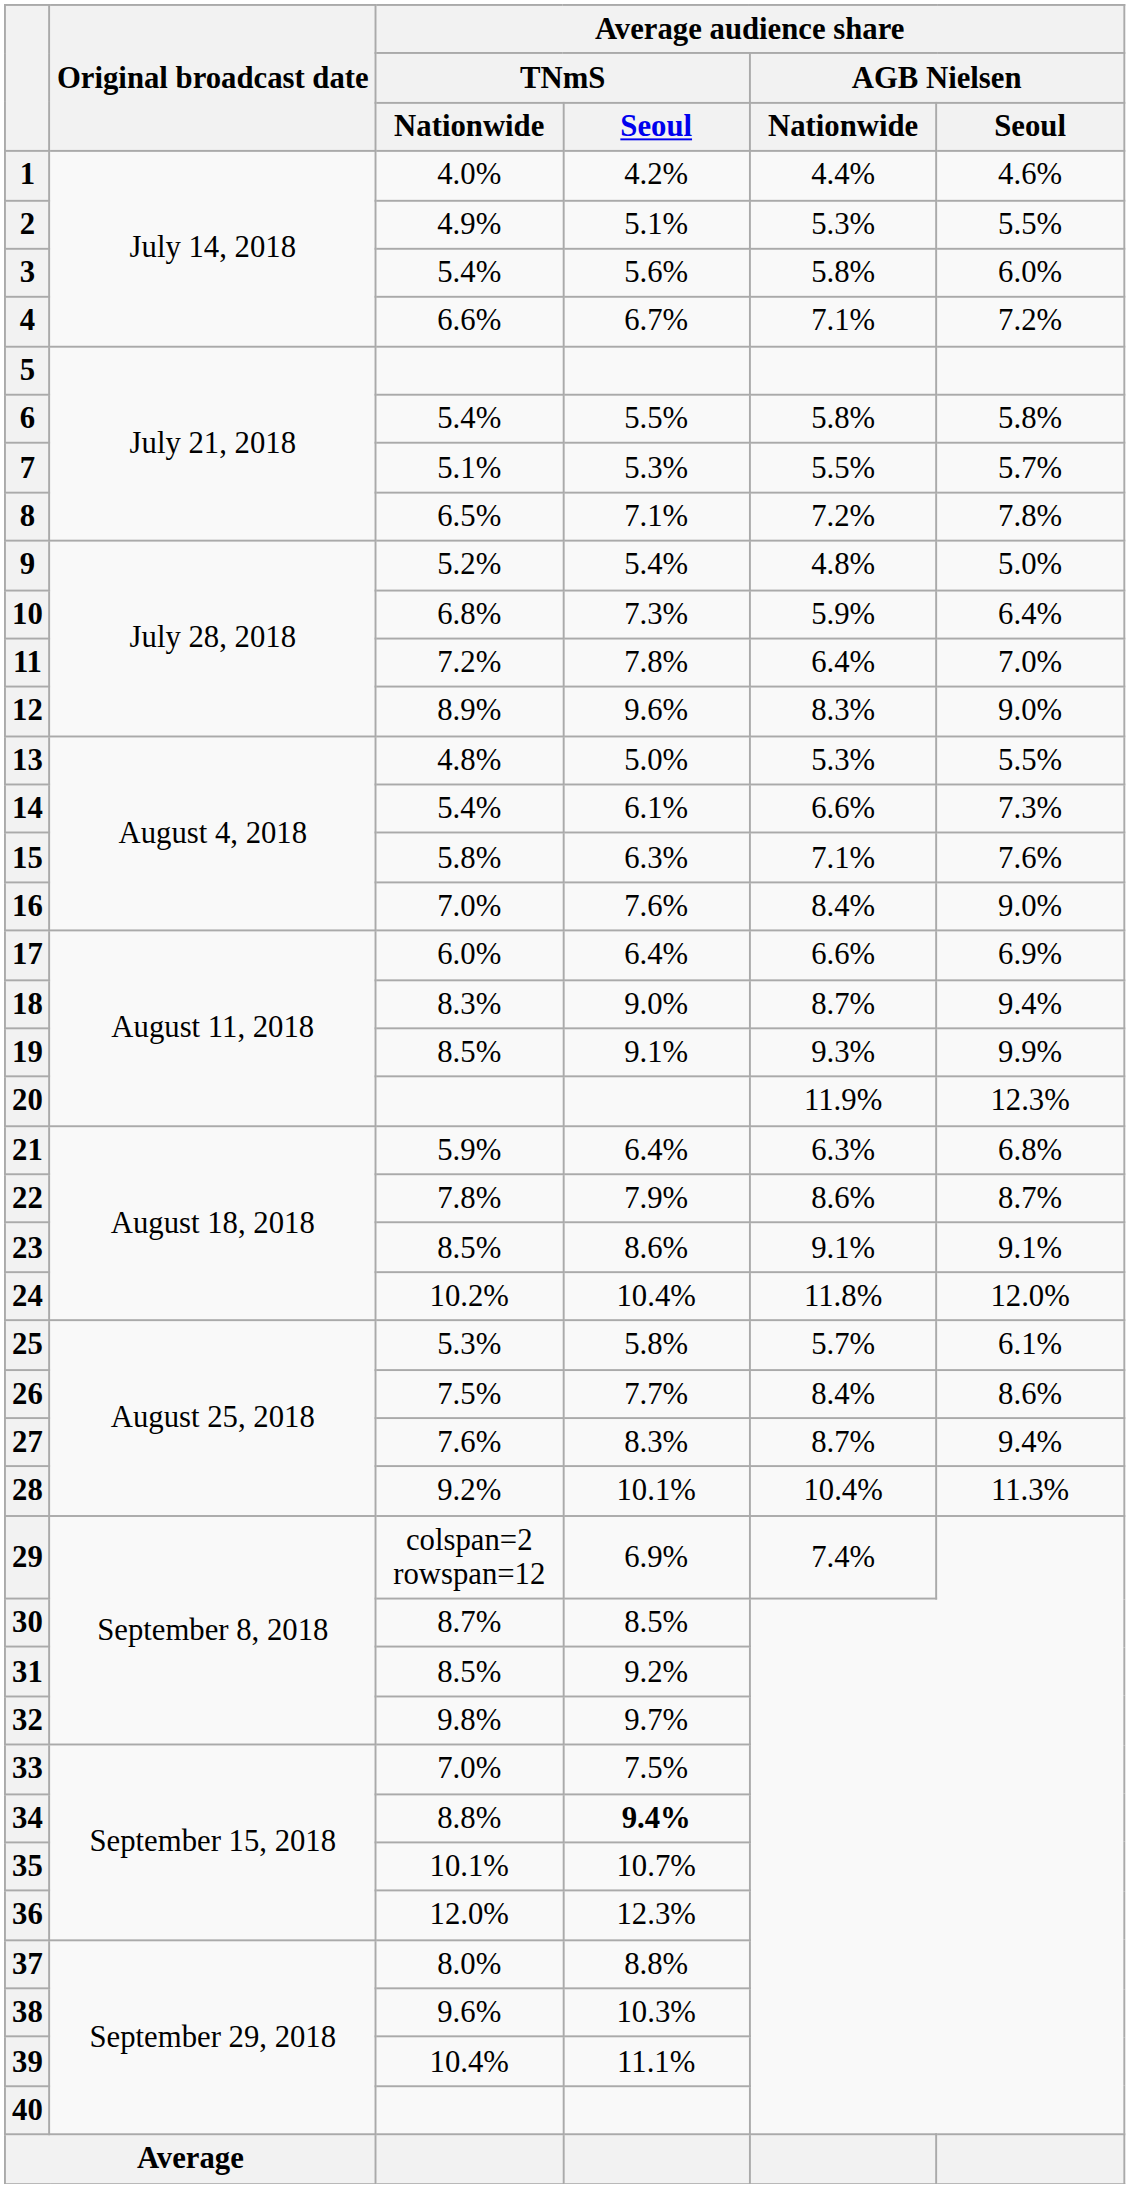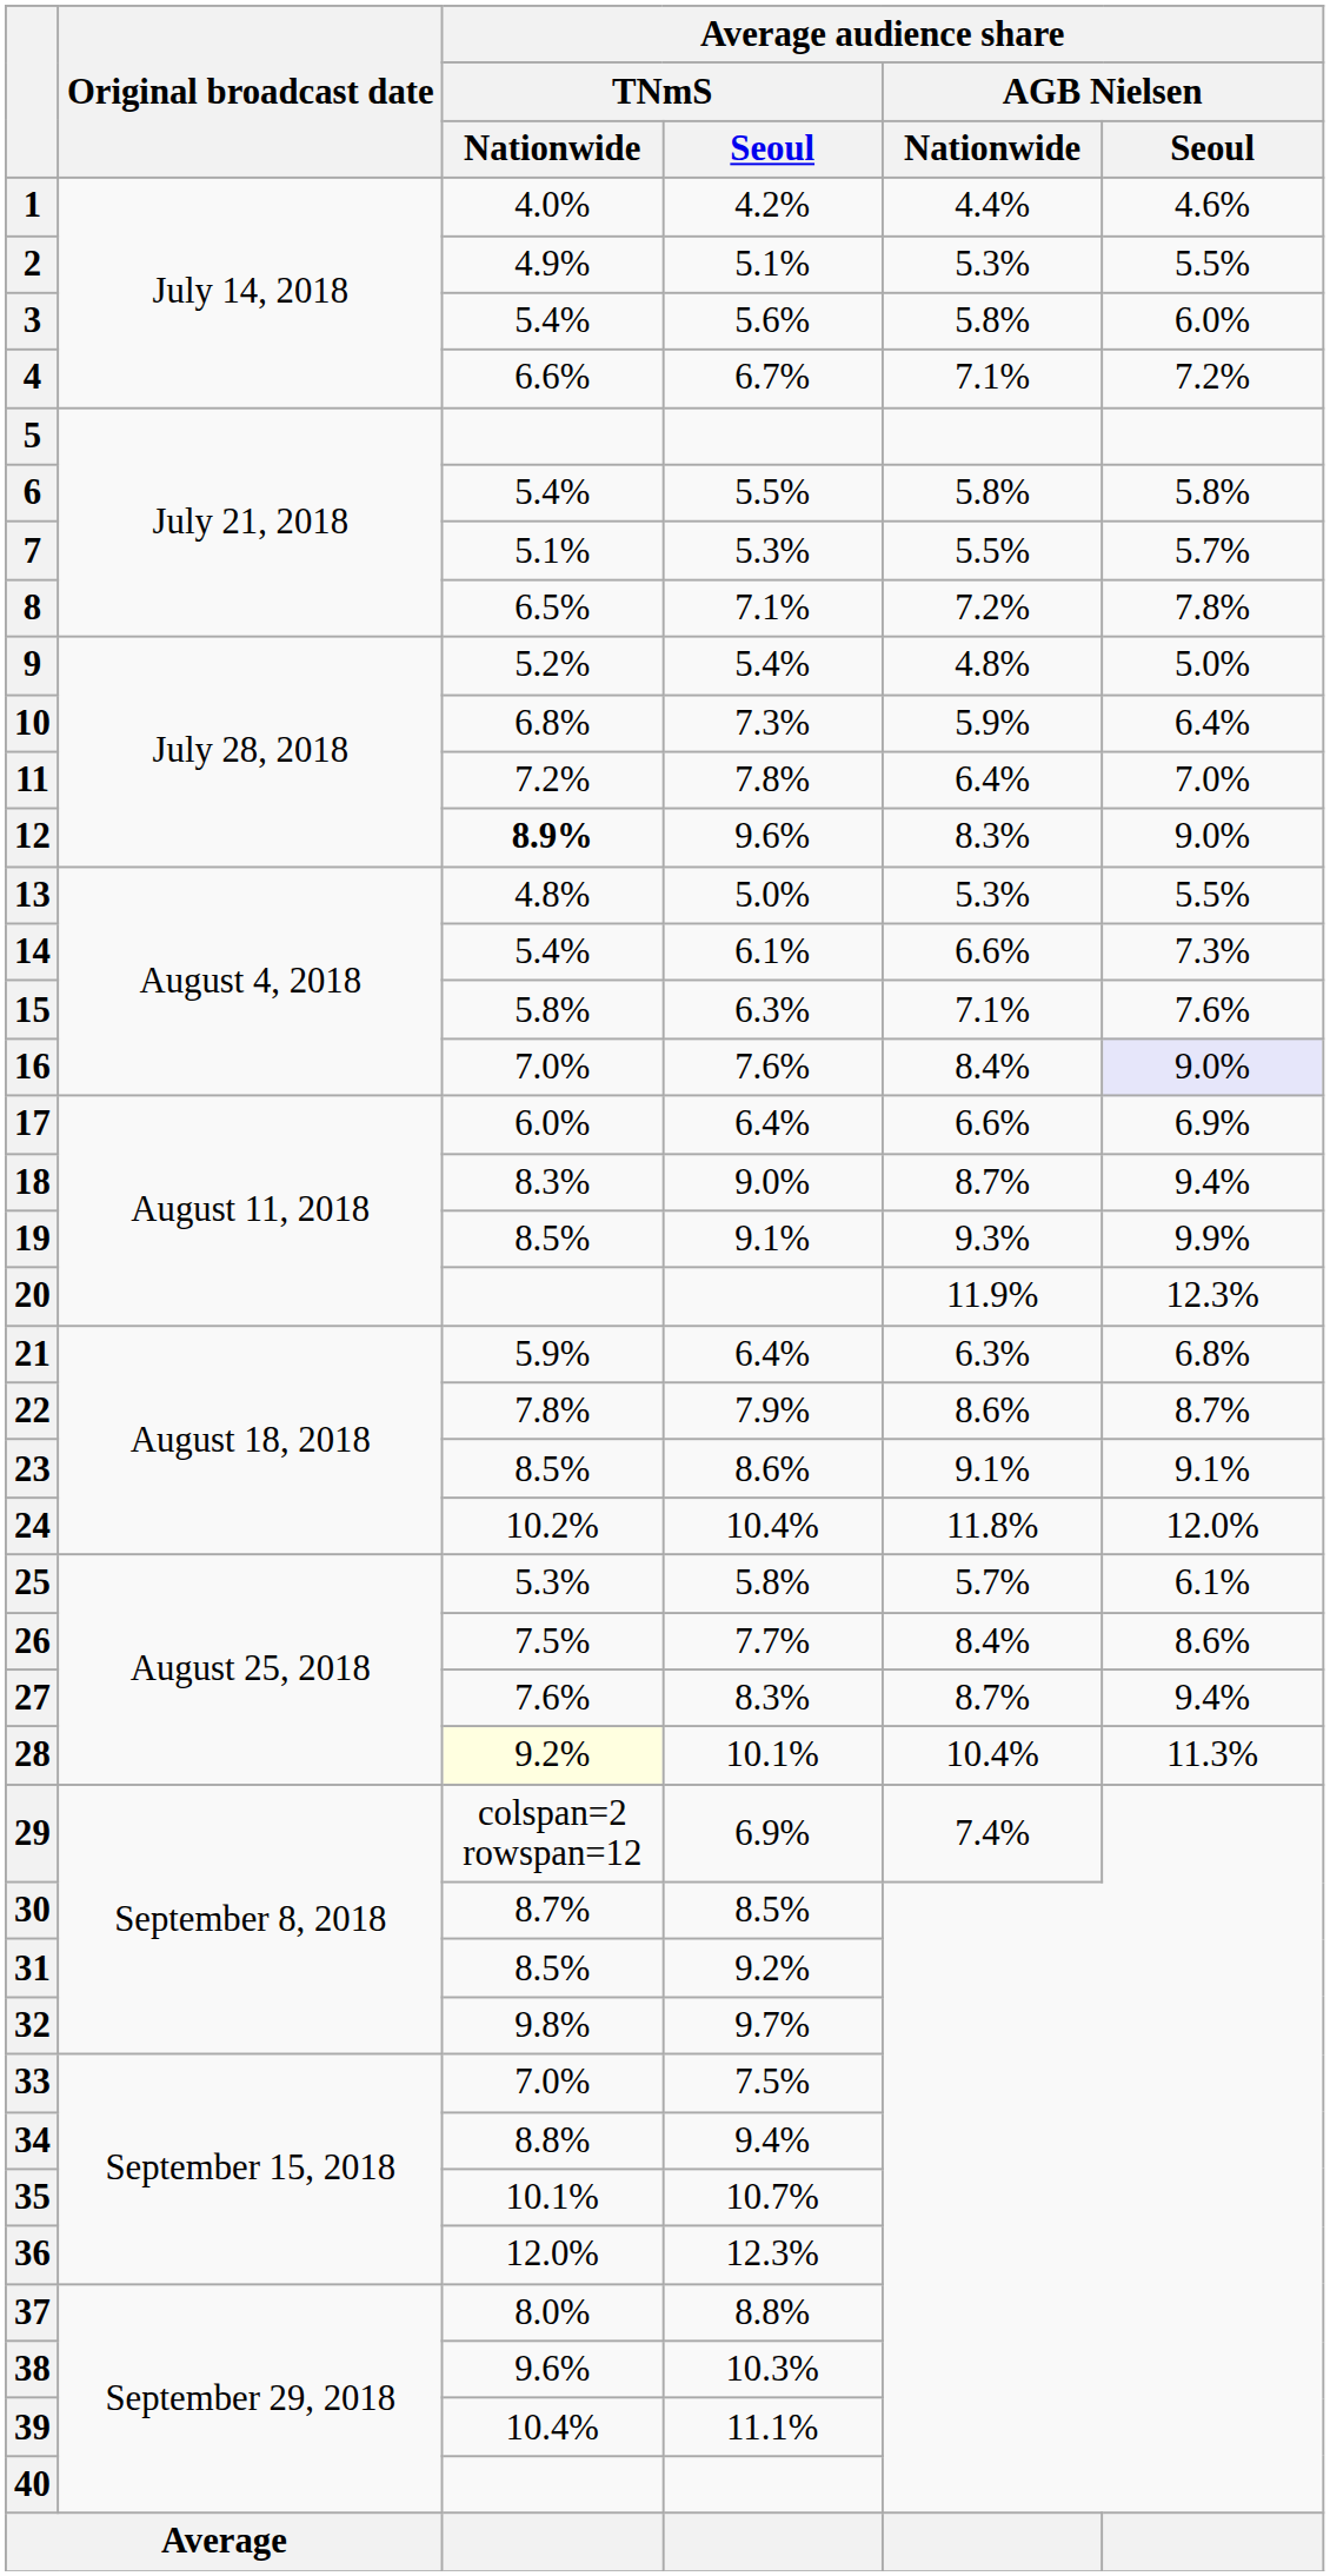12 | Average audience share / TNmS / Nationwide: normal -> bold
16 | Average audience share / AGB Nielsen / Seoul: no background -> lavender background
28 | Average audience share / TNmS / Nationwide: no background -> lightyellow background
34 | Average audience share / TNmS / Seoul: bold -> normal
